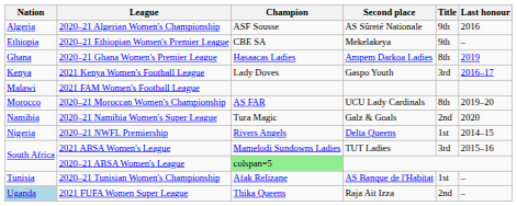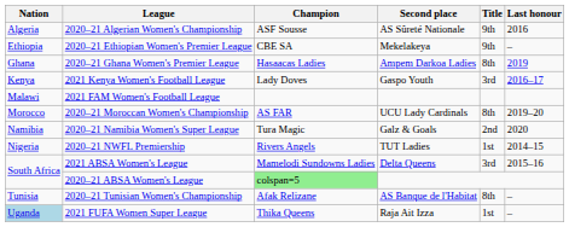2020–21 NWFL Premiership | Second place: Delta Queens -> TUT Ladies
2021 ABSA Women's League | Second place: TUT Ladies -> Delta Queens
2020–21 Tunisian Women's Championship | Title: 1st -> 8th
2021 FUFA Women Super League | Title: 2nd -> 1st
